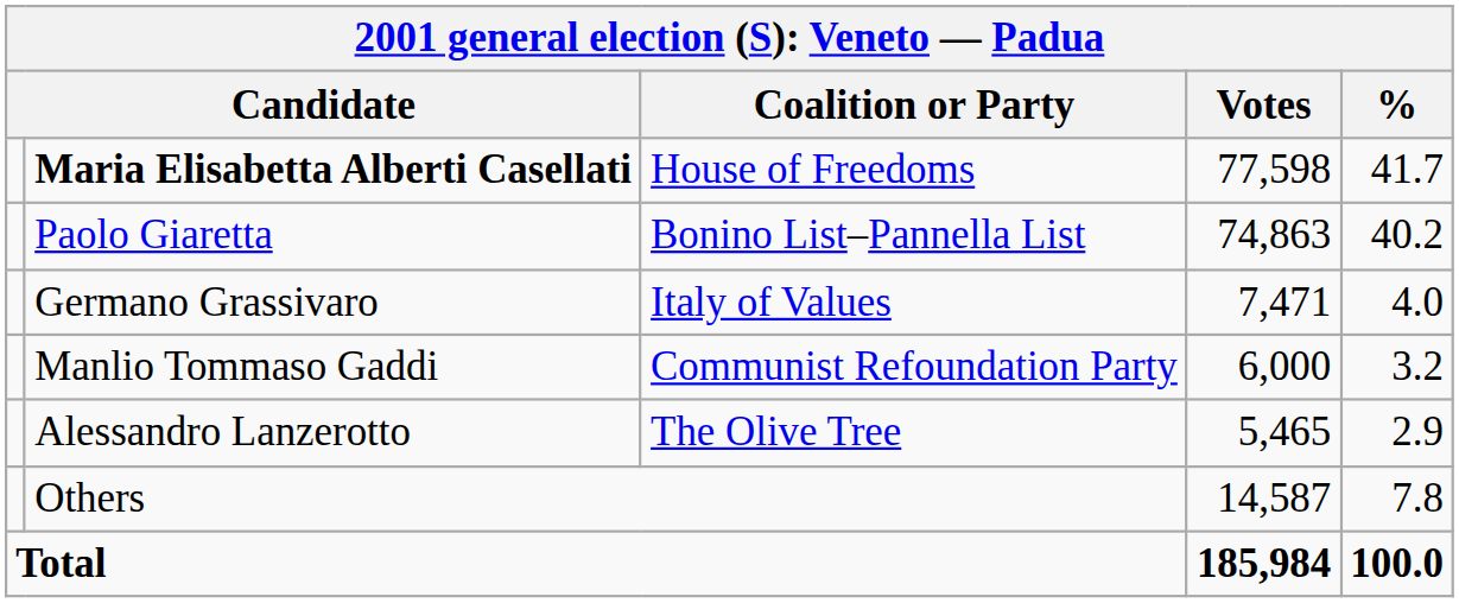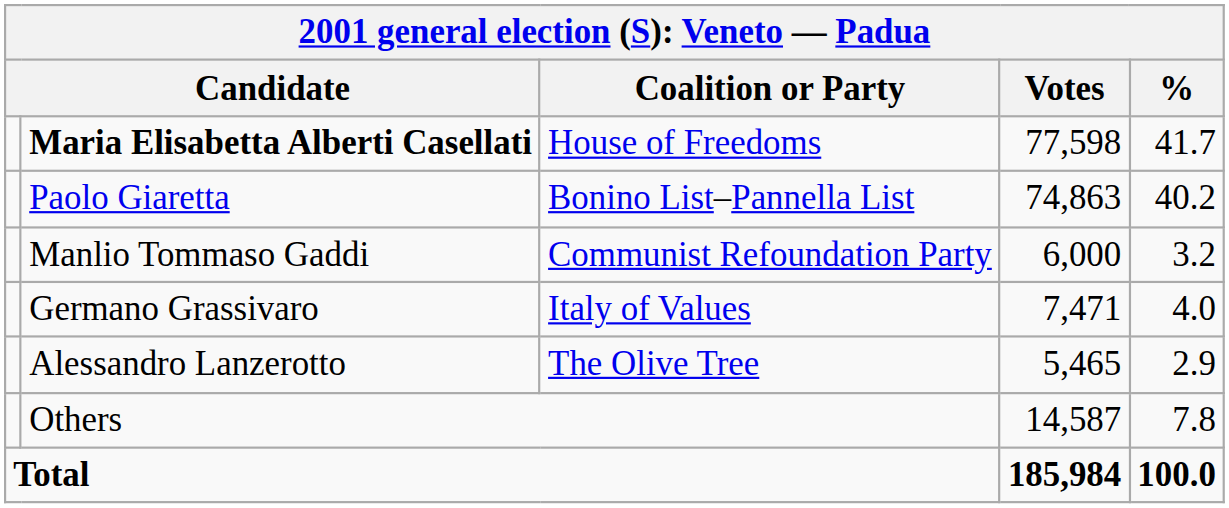rows swapped: Germano Grassivaro <-> Manlio Tommaso Gaddi
